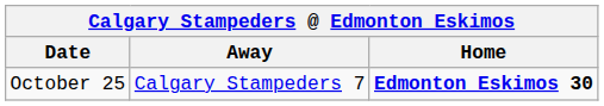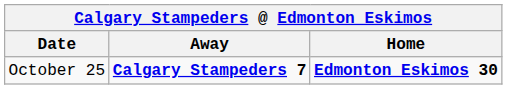October 25 | Away: normal -> bold
